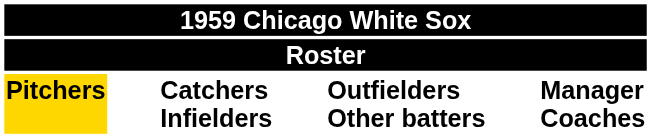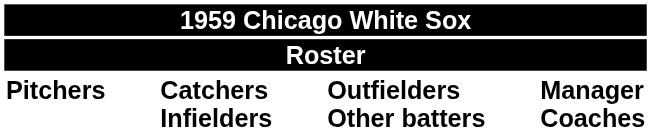Pitchers | column 1: gold background -> no background
